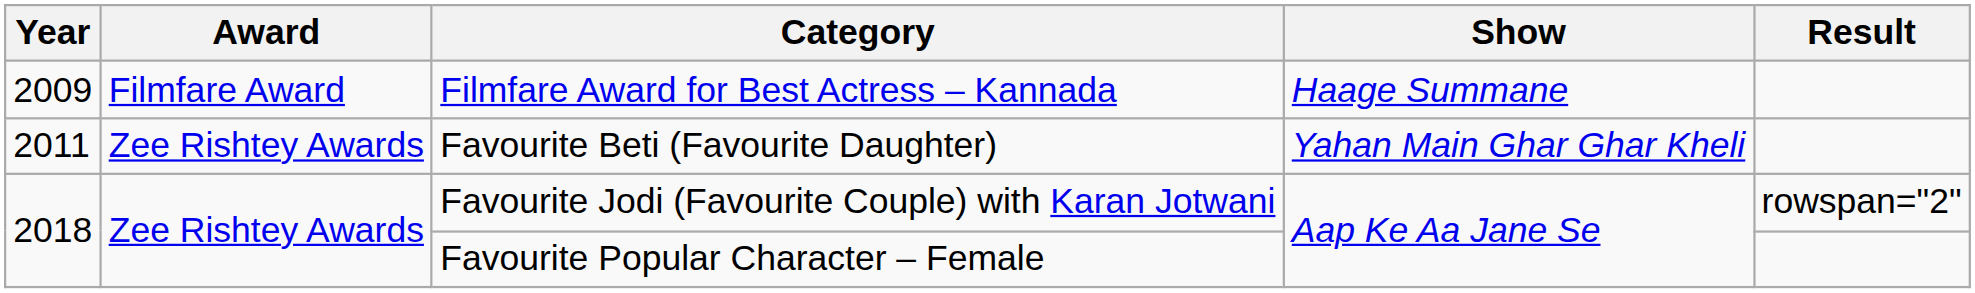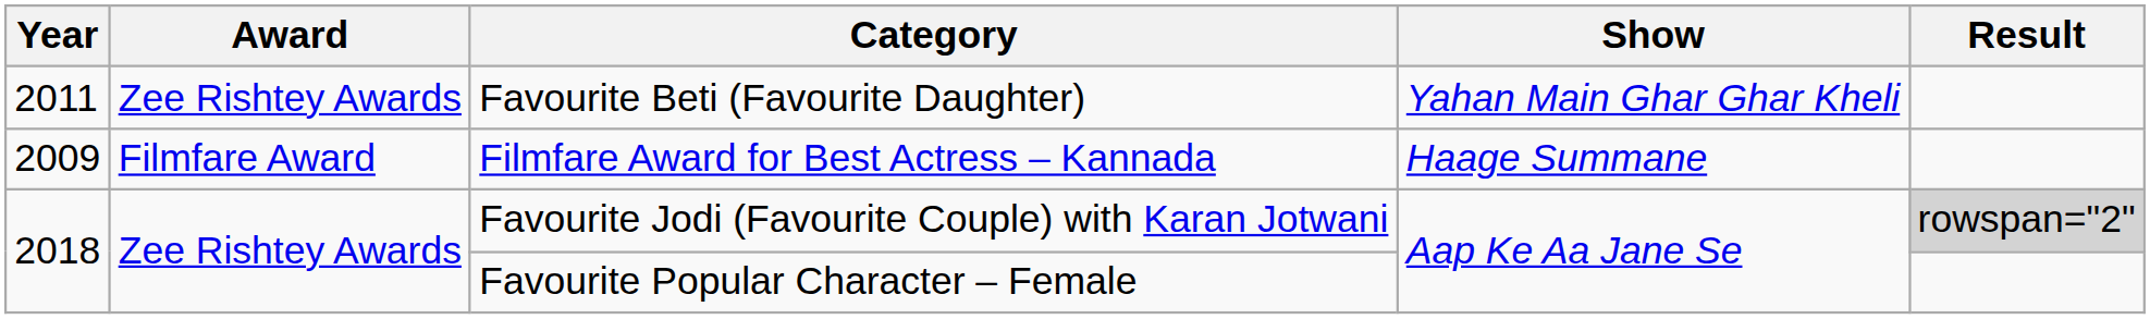rows swapped: Filmfare Award for Best Actress – Kannada <-> Favourite Beti (Favourite Daughter)
Favourite Jodi (Favourite Couple) with Karan Jotwani | Result: no background -> lightgrey background
